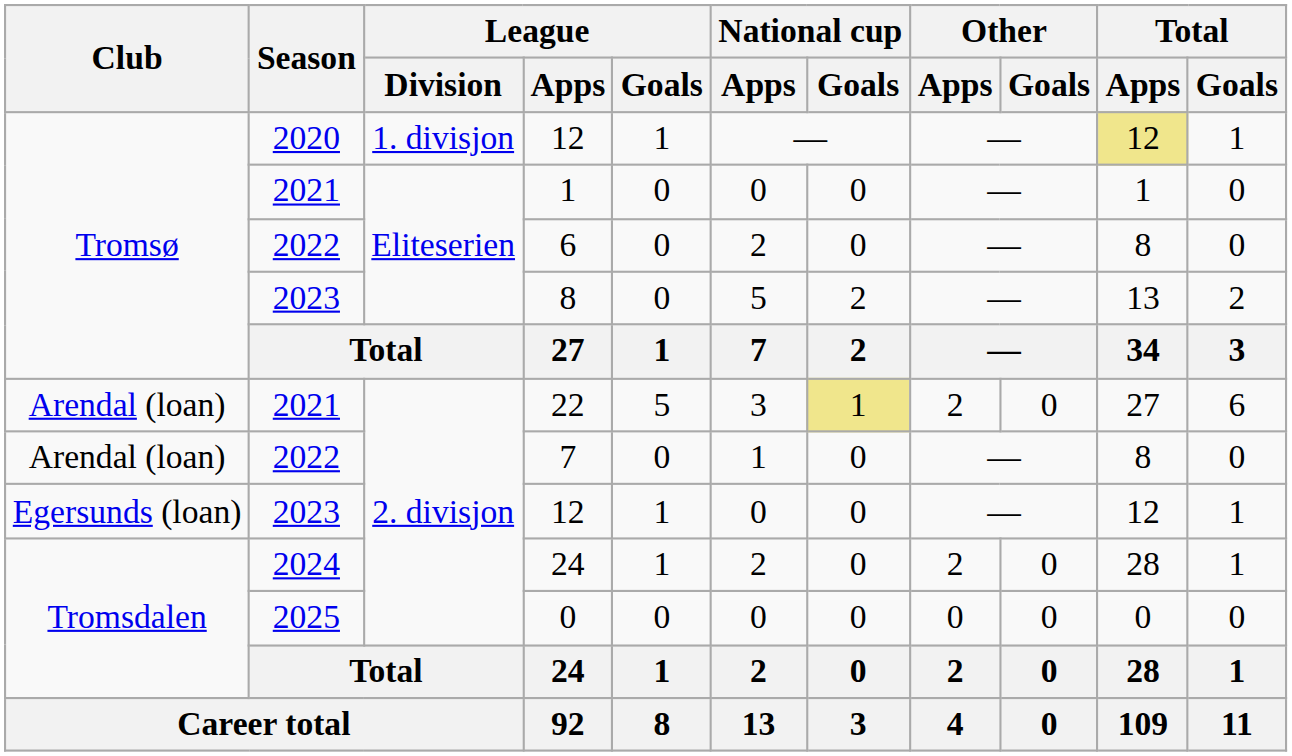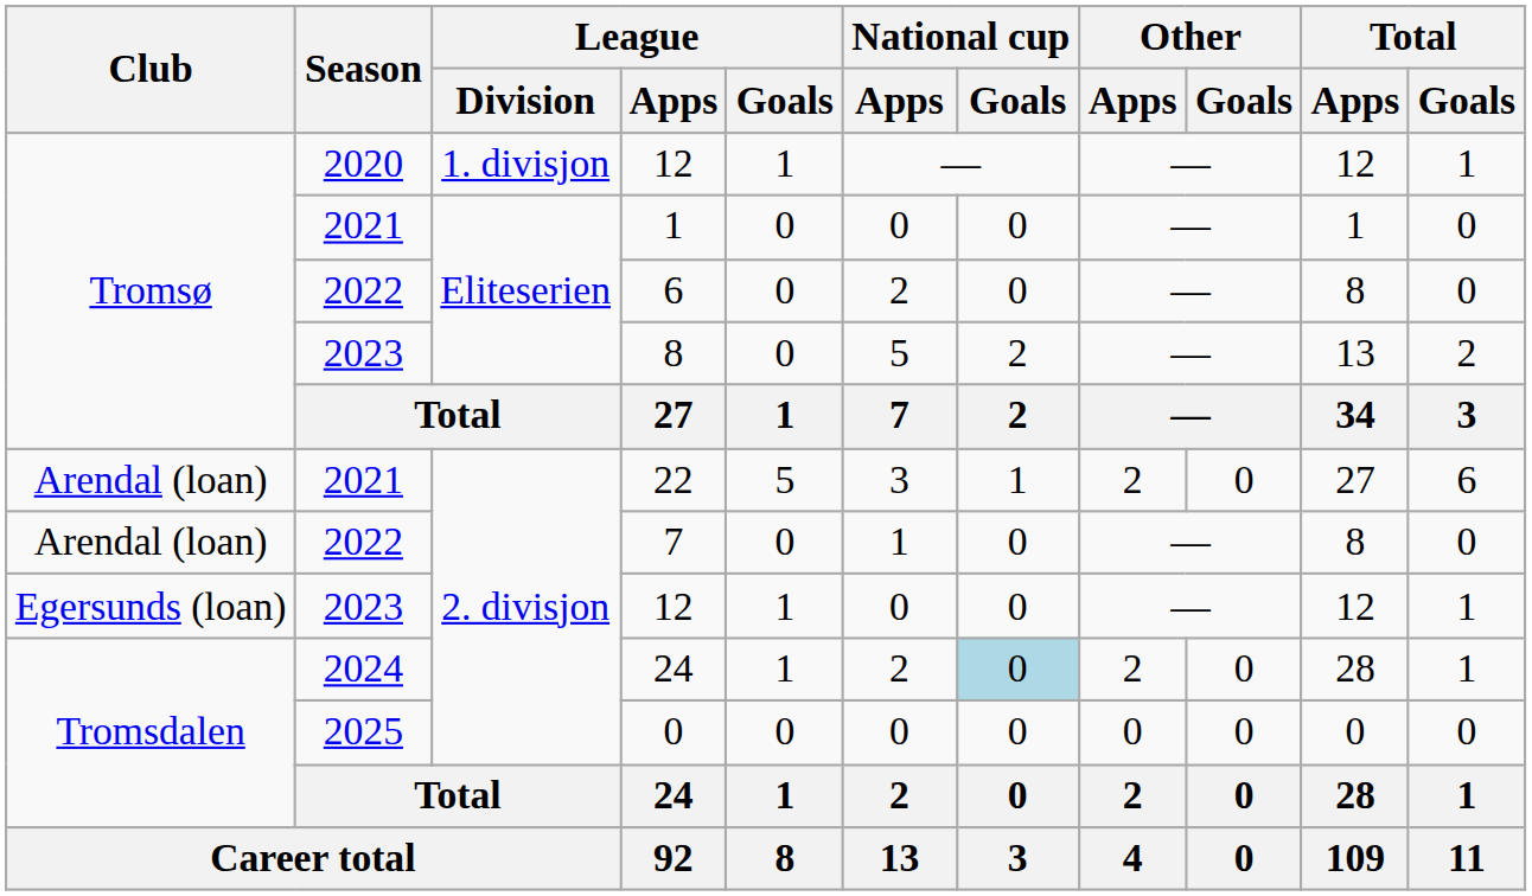2020 / 12 | Total / Apps: khaki background -> no background
22 | National cup / Goals: khaki background -> no background
2024 / 24 | National cup / Goals: no background -> lightblue background
